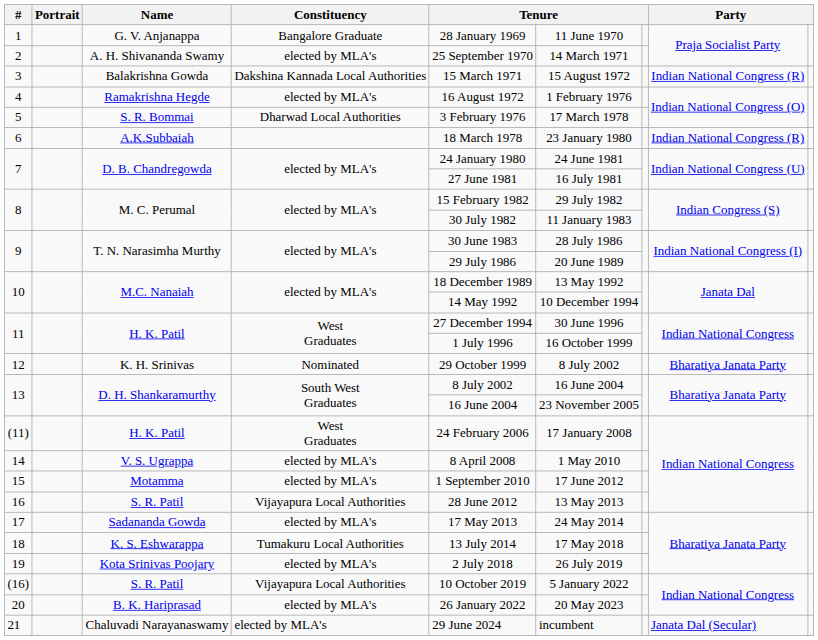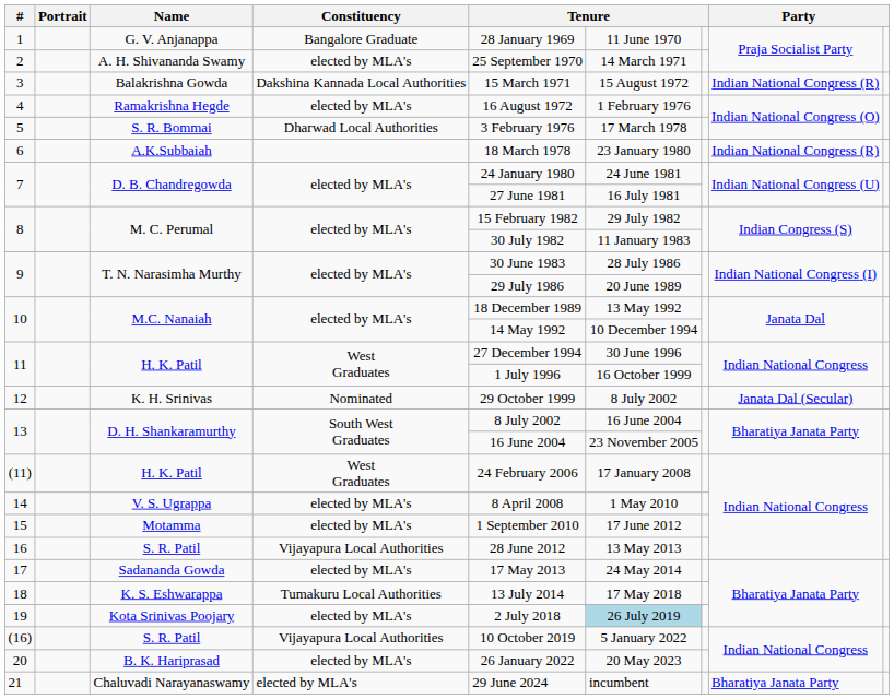12 | column 8: Bharatiya Janata Party -> Janata Dal (Secular)
19 | column 6: no background -> lightblue background
21 | column 8: Janata Dal (Secular) -> Bharatiya Janata Party
